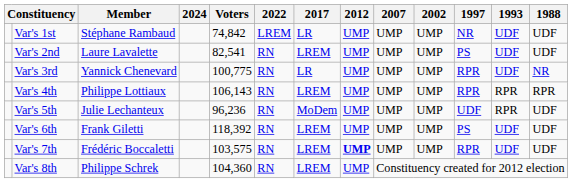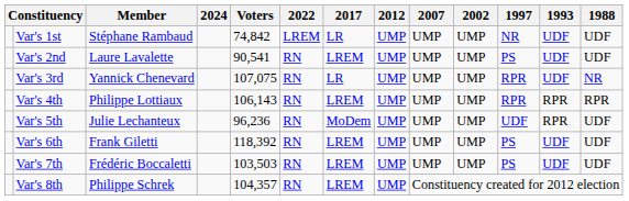Var's 2nd | Voters: 82,541 -> 90,541
Var's 3rd | Voters: 100,775 -> 107,075
Var's 7th | Voters: 103,575 -> 103,503
Var's 7th | 2012: bold -> normal
Var's 7th | 1997: RPR -> PS
Var's 8th | Voters: 104,360 -> 104,357
